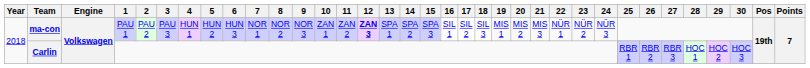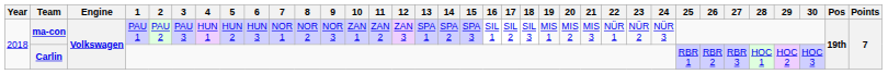ma-con | 12: bold -> normal
